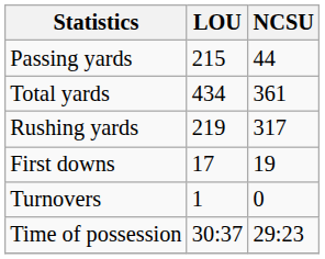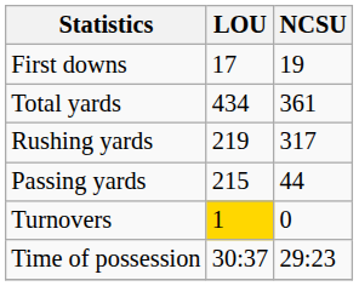rows swapped: First downs <-> Passing yards
Turnovers | LOU: no background -> gold background
